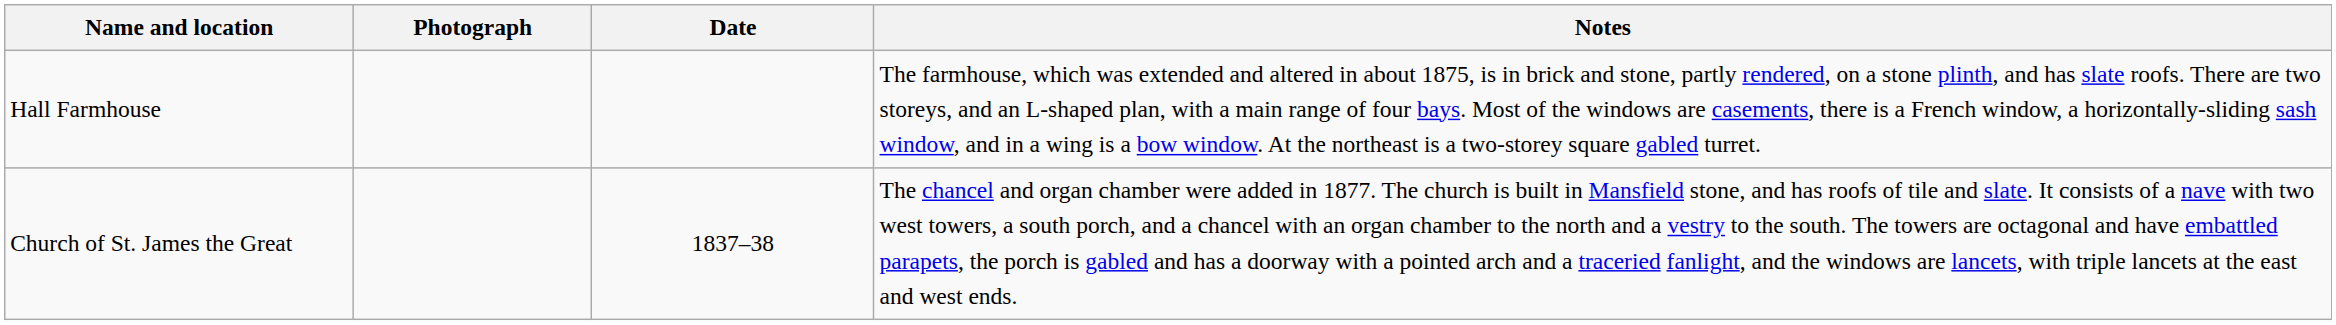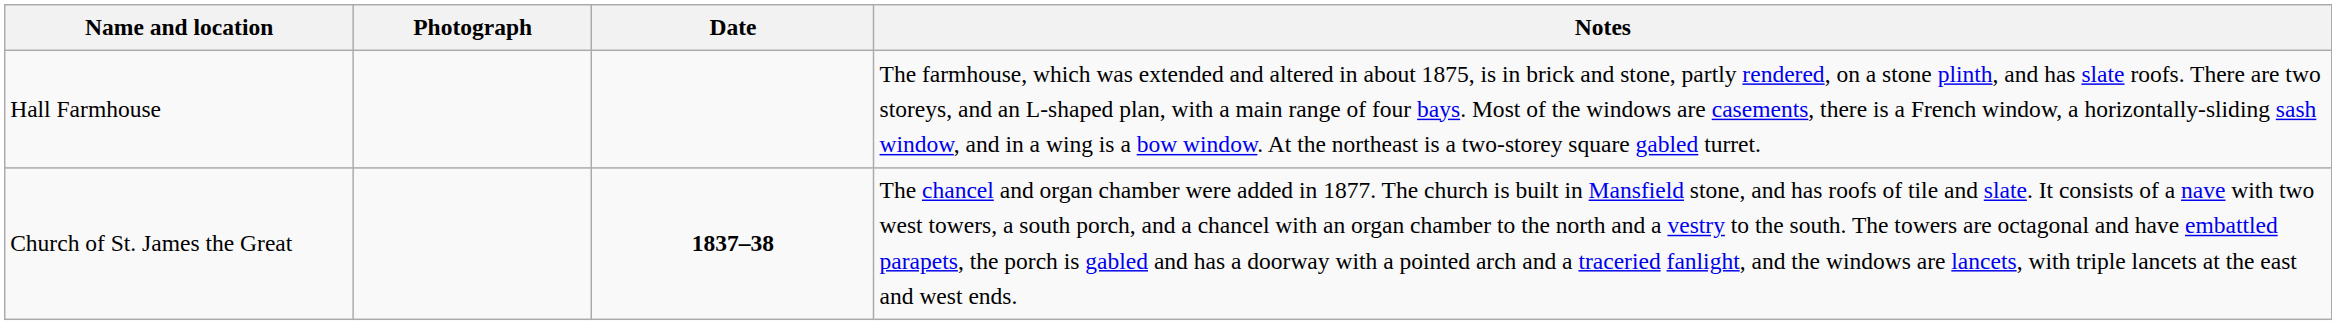Church of St. James the Great | Date: normal -> bold
